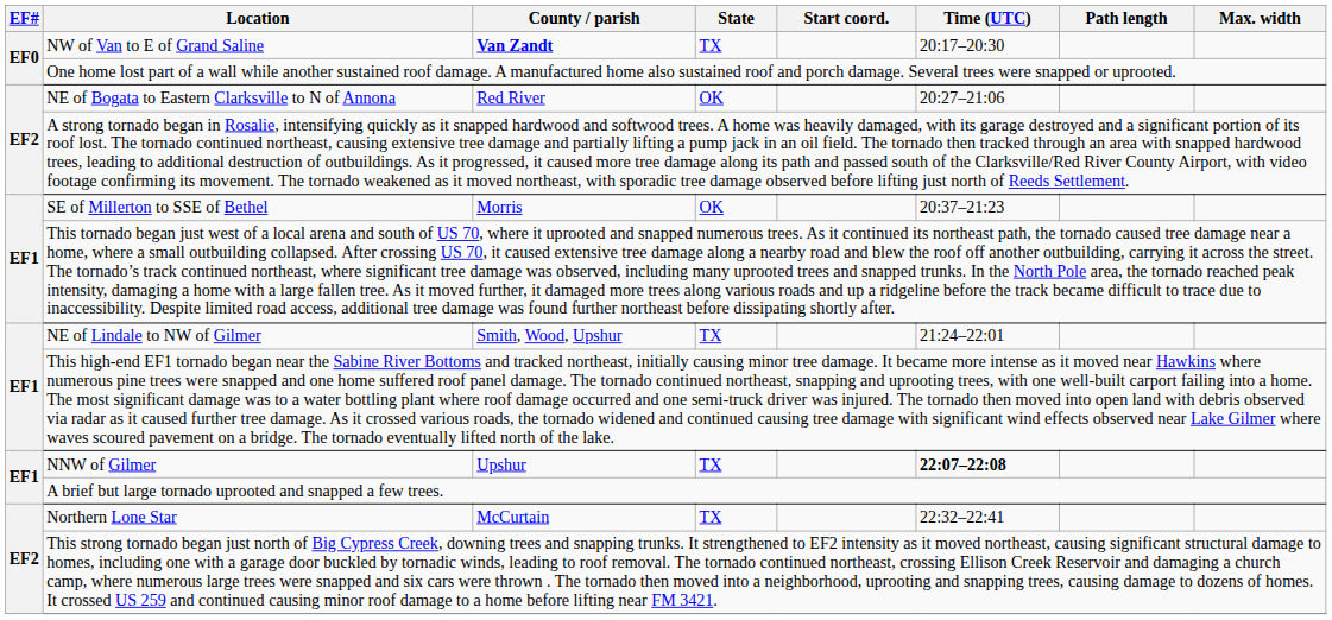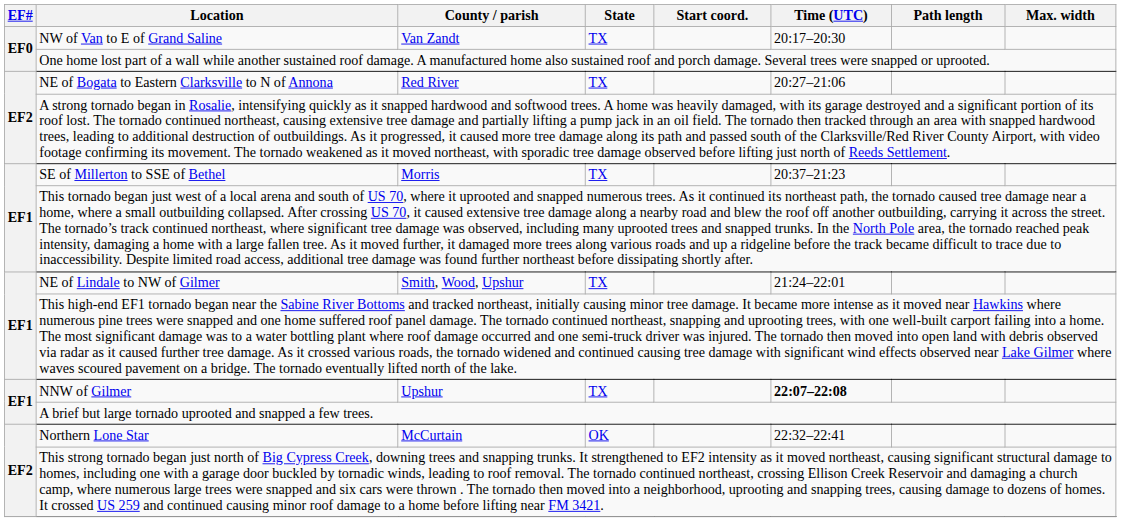NW of Van to E of Grand Saline | County / parish: bold -> normal
NE of Bogata to Eastern Clarksville to N of Annona | State: OK -> TX
SE of Millerton to SSE of Bethel | State: OK -> TX
Northern Lone Star | State: TX -> OK
